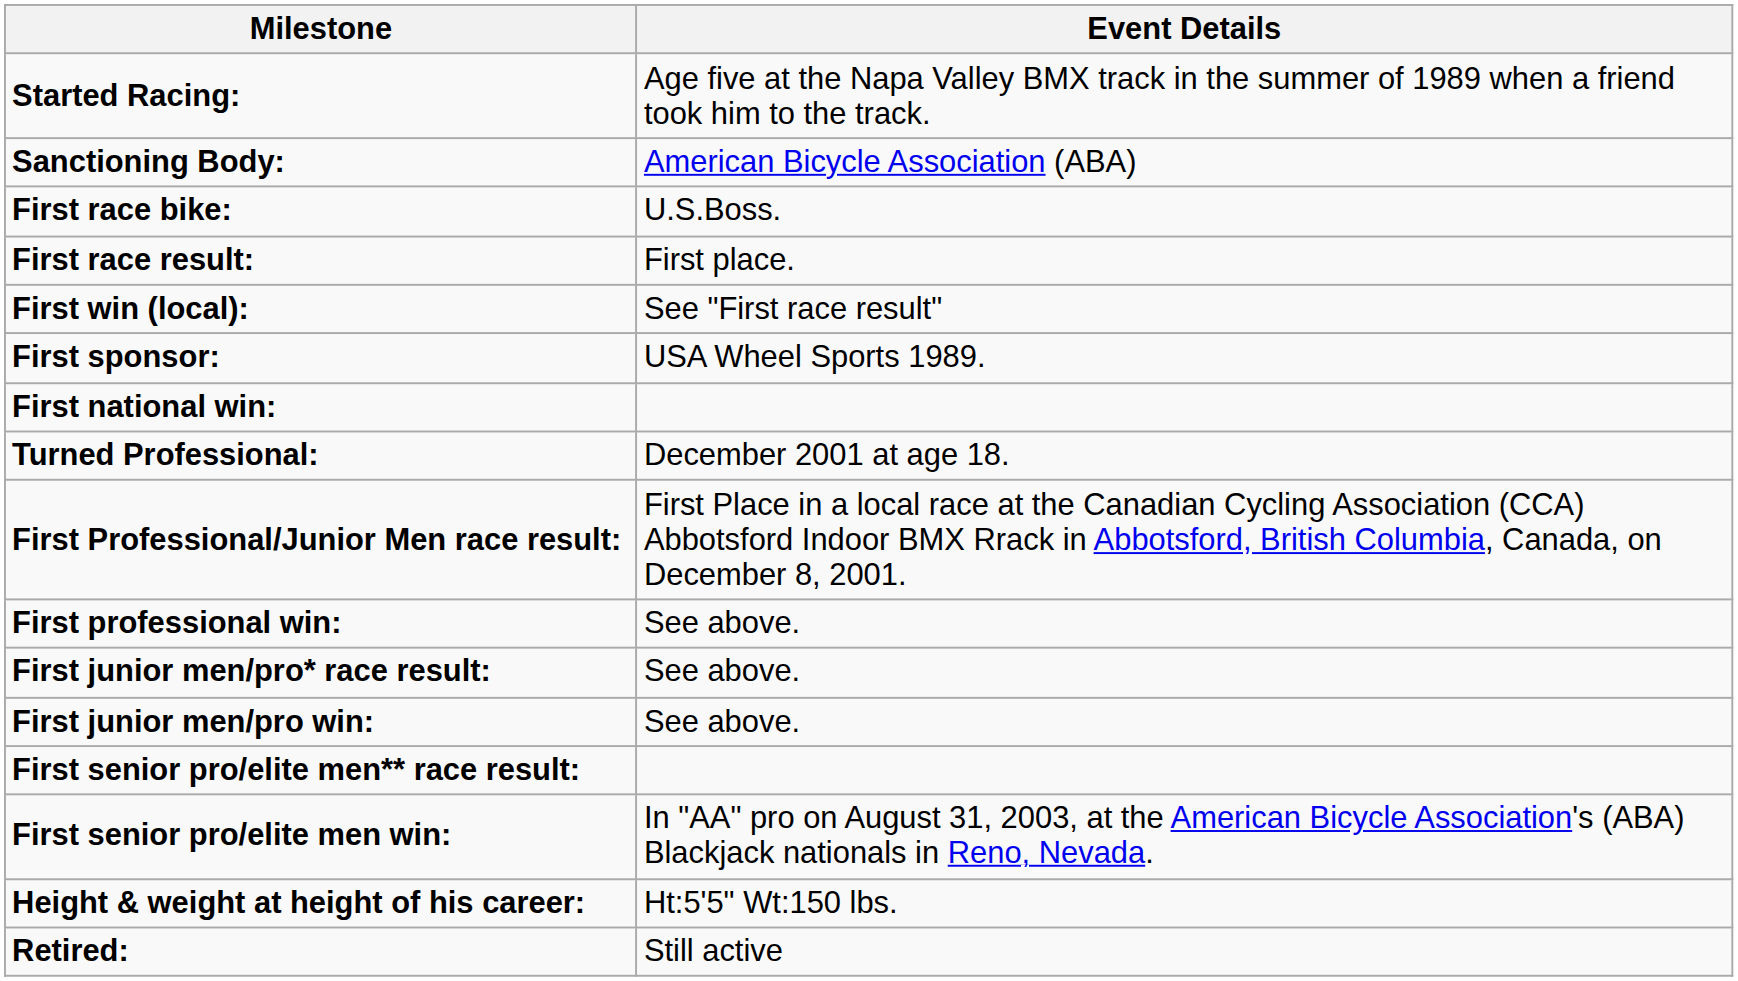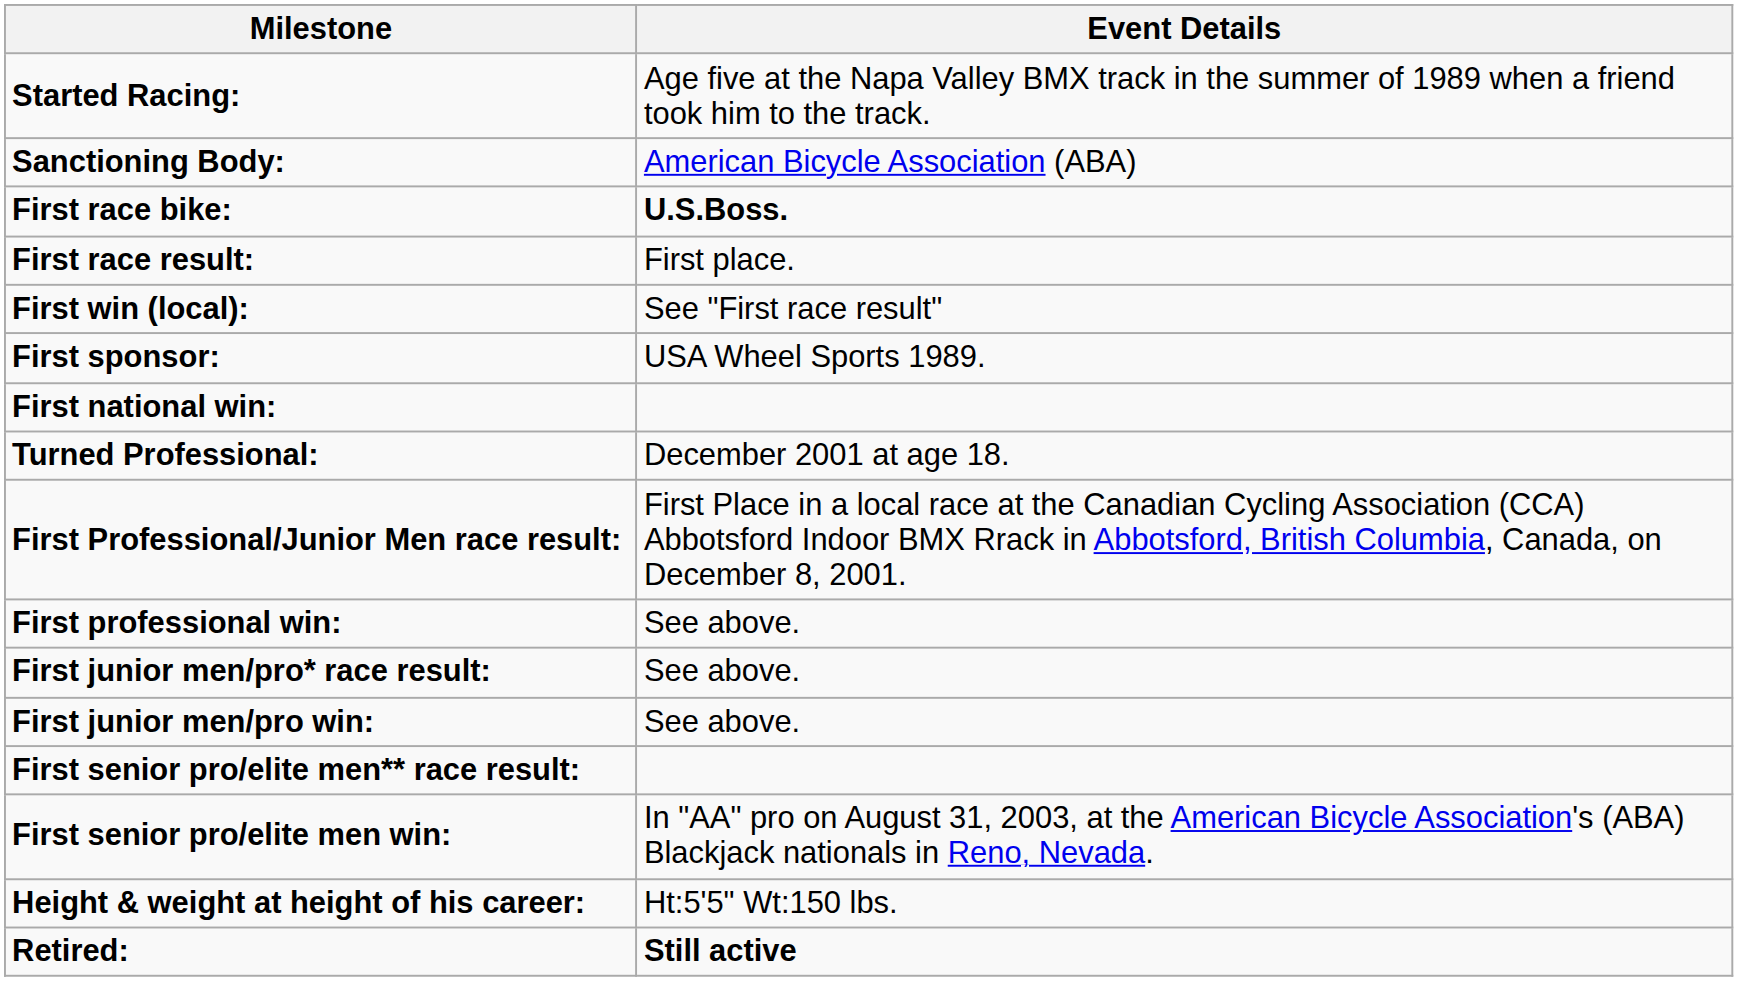First race bike: | Event Details: normal -> bold
Retired: | Event Details: normal -> bold
